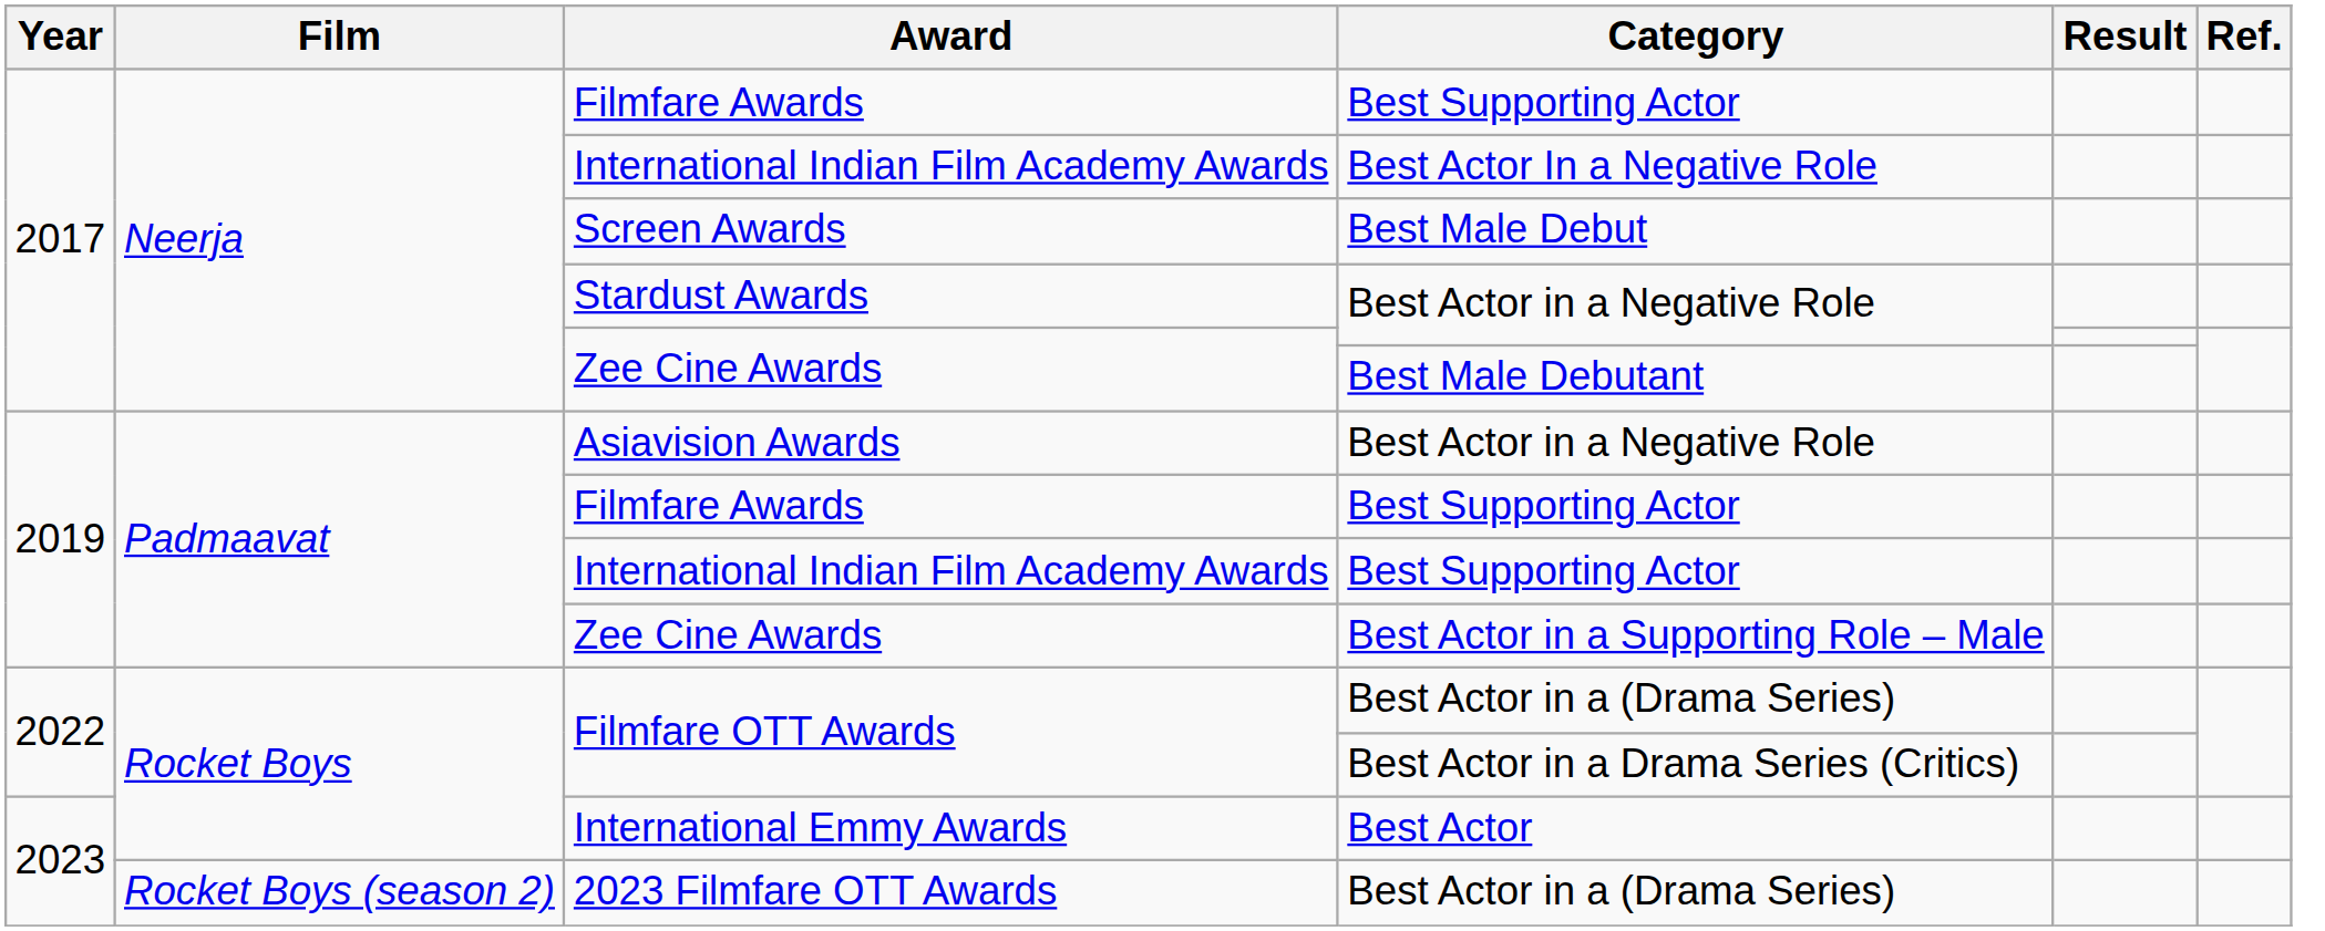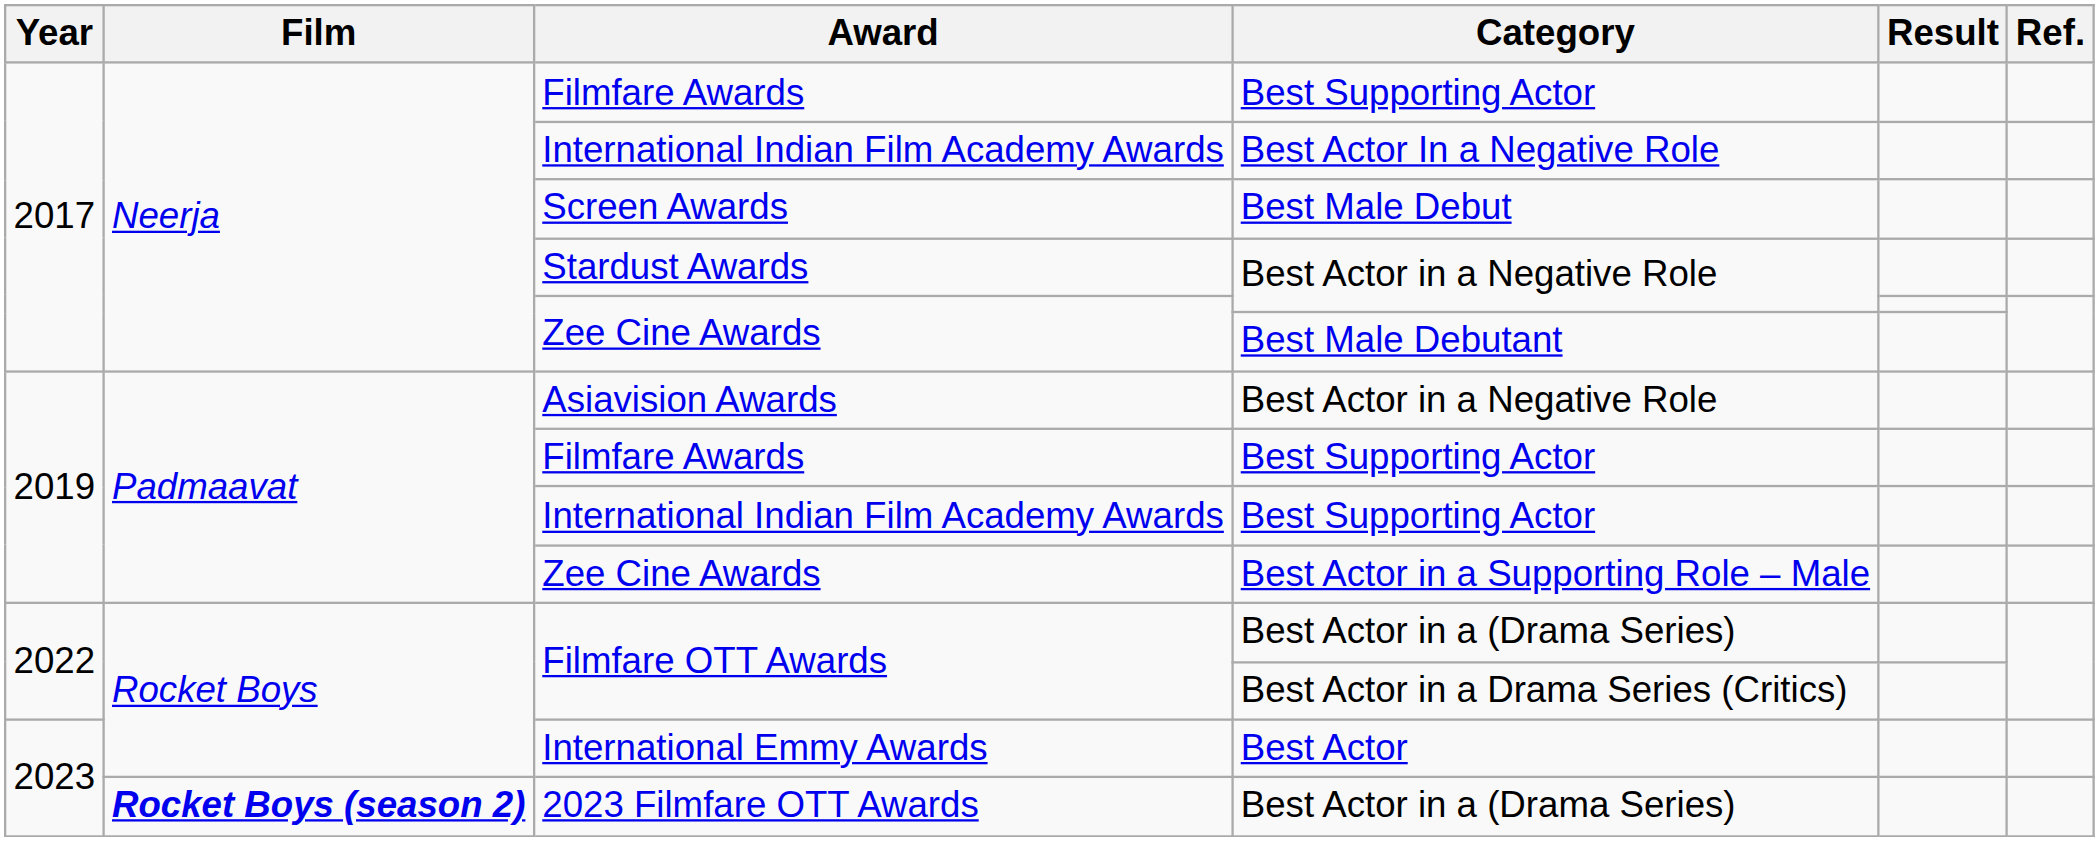2023 Filmfare OTT Awards | Film: normal -> bold
